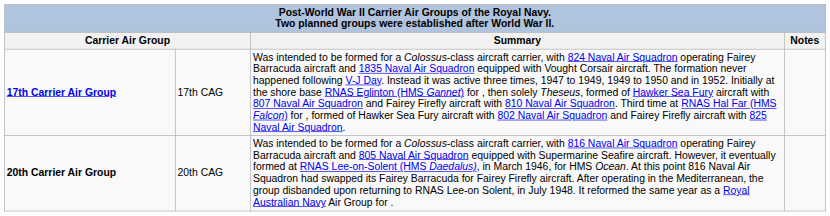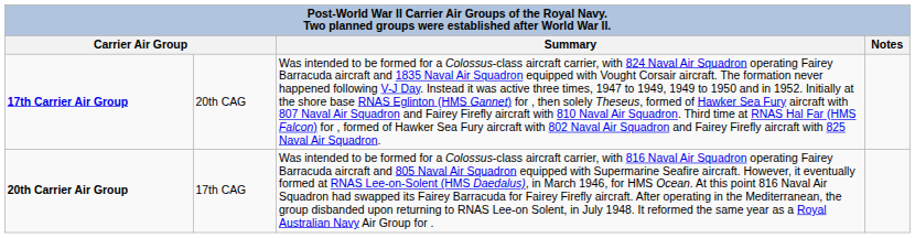17th Carrier Air Group | column 2: 17th CAG -> 20th CAG
20th Carrier Air Group | column 2: 20th CAG -> 17th CAG
